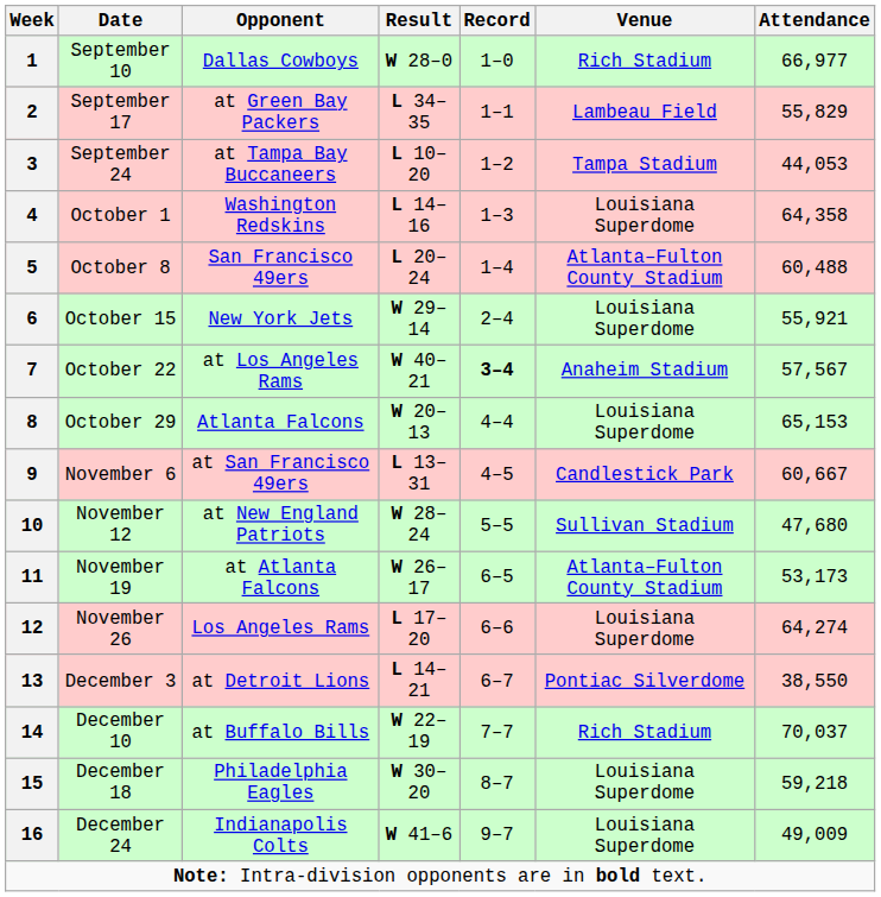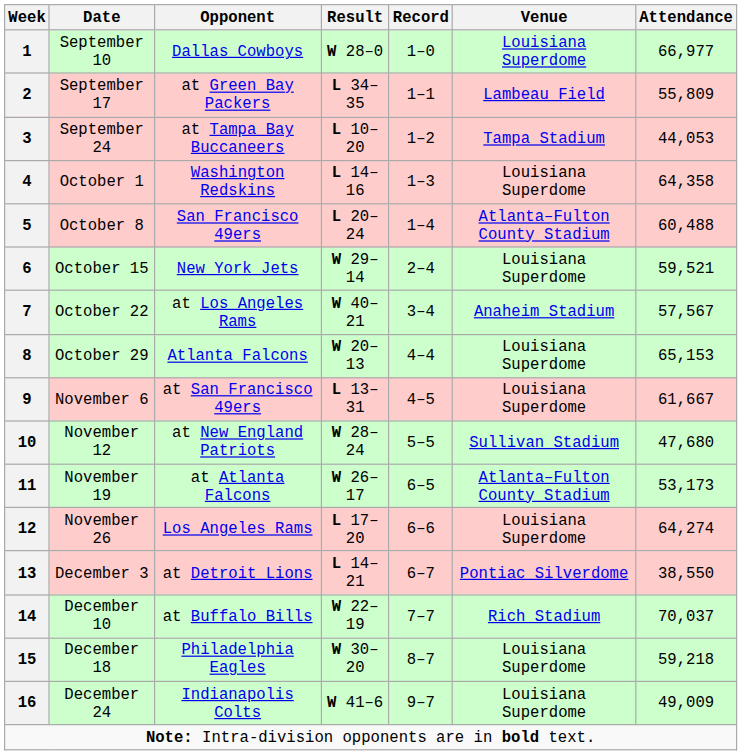1 | Venue: Rich Stadium -> Louisiana Superdome
2 | Attendance: 55,829 -> 55,809
6 | Attendance: 55,921 -> 59,521
7 | Record: bold -> normal
9 | Venue: Candlestick Park -> Louisiana Superdome
9 | Attendance: 60,667 -> 61,667
